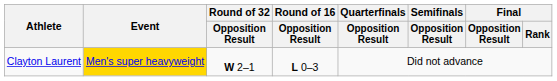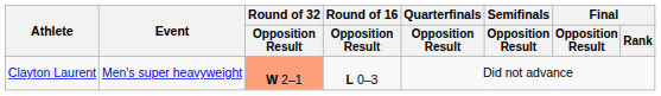Clayton Laurent | Event: gold background -> no background
Clayton Laurent | Round of 32 / Opposition Result: no background -> lightsalmon background
